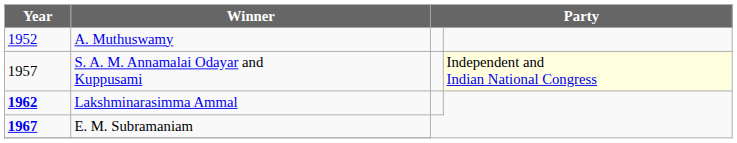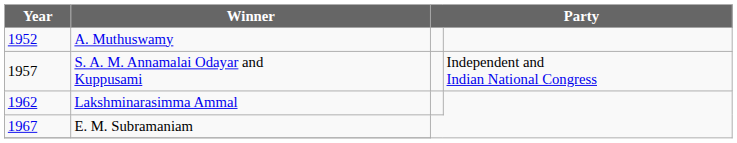S. A. M. Annamalai Odayar and Kuppusami | column 4: lightyellow background -> no background
Lakshminarasimma Ammal | Year: bold -> normal
E. M. Subramaniam | Year: bold -> normal
